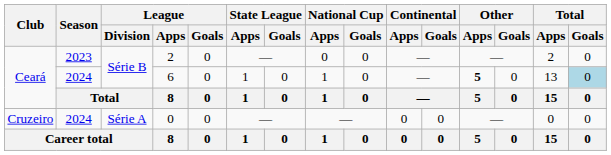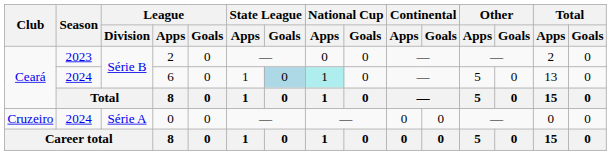6 | State League / Goals: no background -> lightblue background
6 | National Cup / Apps: no background -> paleturquoise background
6 | Other / Apps: bold -> normal
6 | Total / Goals: lightblue background -> no background
